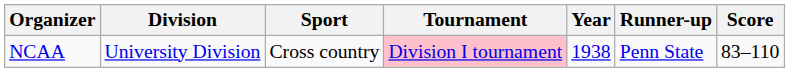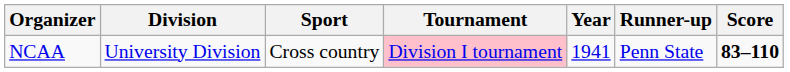NCAA | Year: 1938 -> 1941
NCAA | Score: normal -> bold
